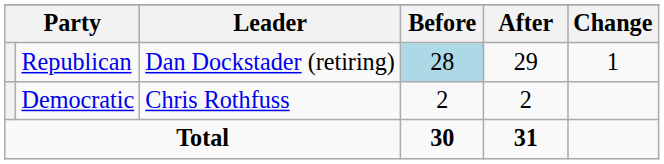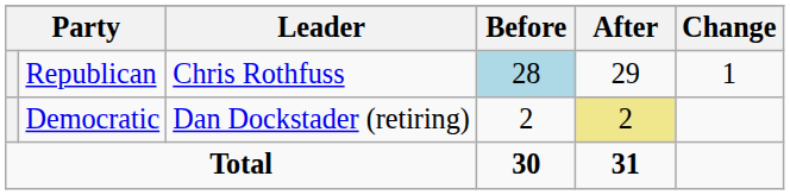Republican | Leader: Dan Dockstader (retiring) -> Chris Rothfuss
Democratic | Leader: Chris Rothfuss -> Dan Dockstader (retiring)
Democratic | After: no background -> khaki background
